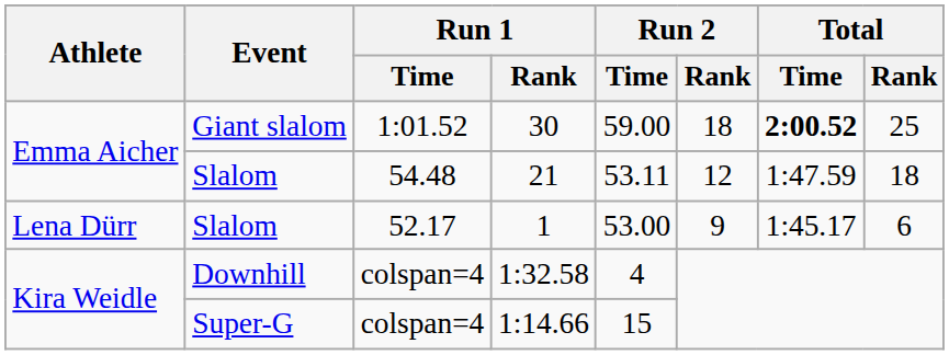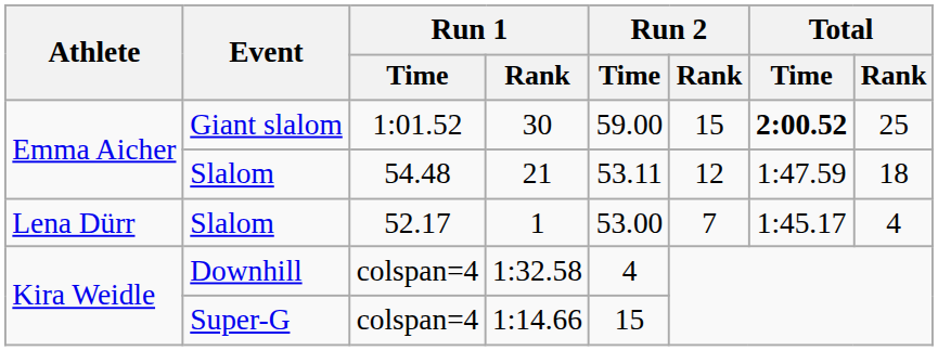30 | Run 2 / Rank: 18 -> 15
1 | Run 2 / Rank: 9 -> 7
1 | Total / Rank: 6 -> 4
